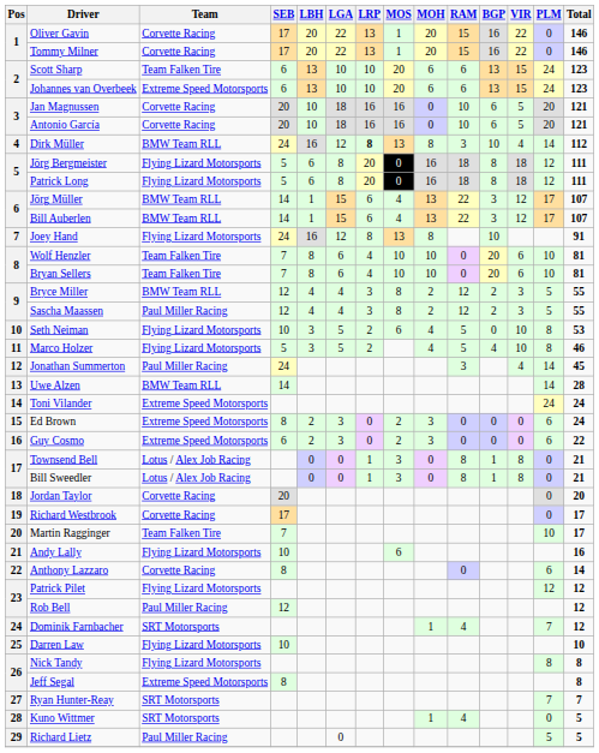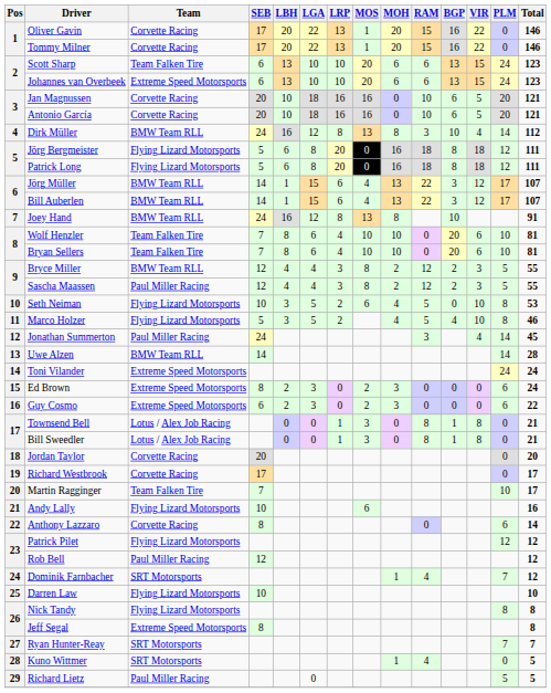Dirk Müller | LRP: bold -> normal
Joey Hand | Team: Flying Lizard Motorsports -> BMW Team RLL
